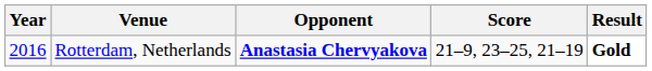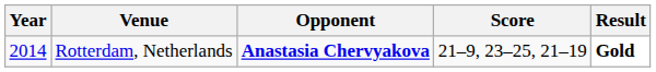Rotterdam, Netherlands | Year: 2016 -> 2014
